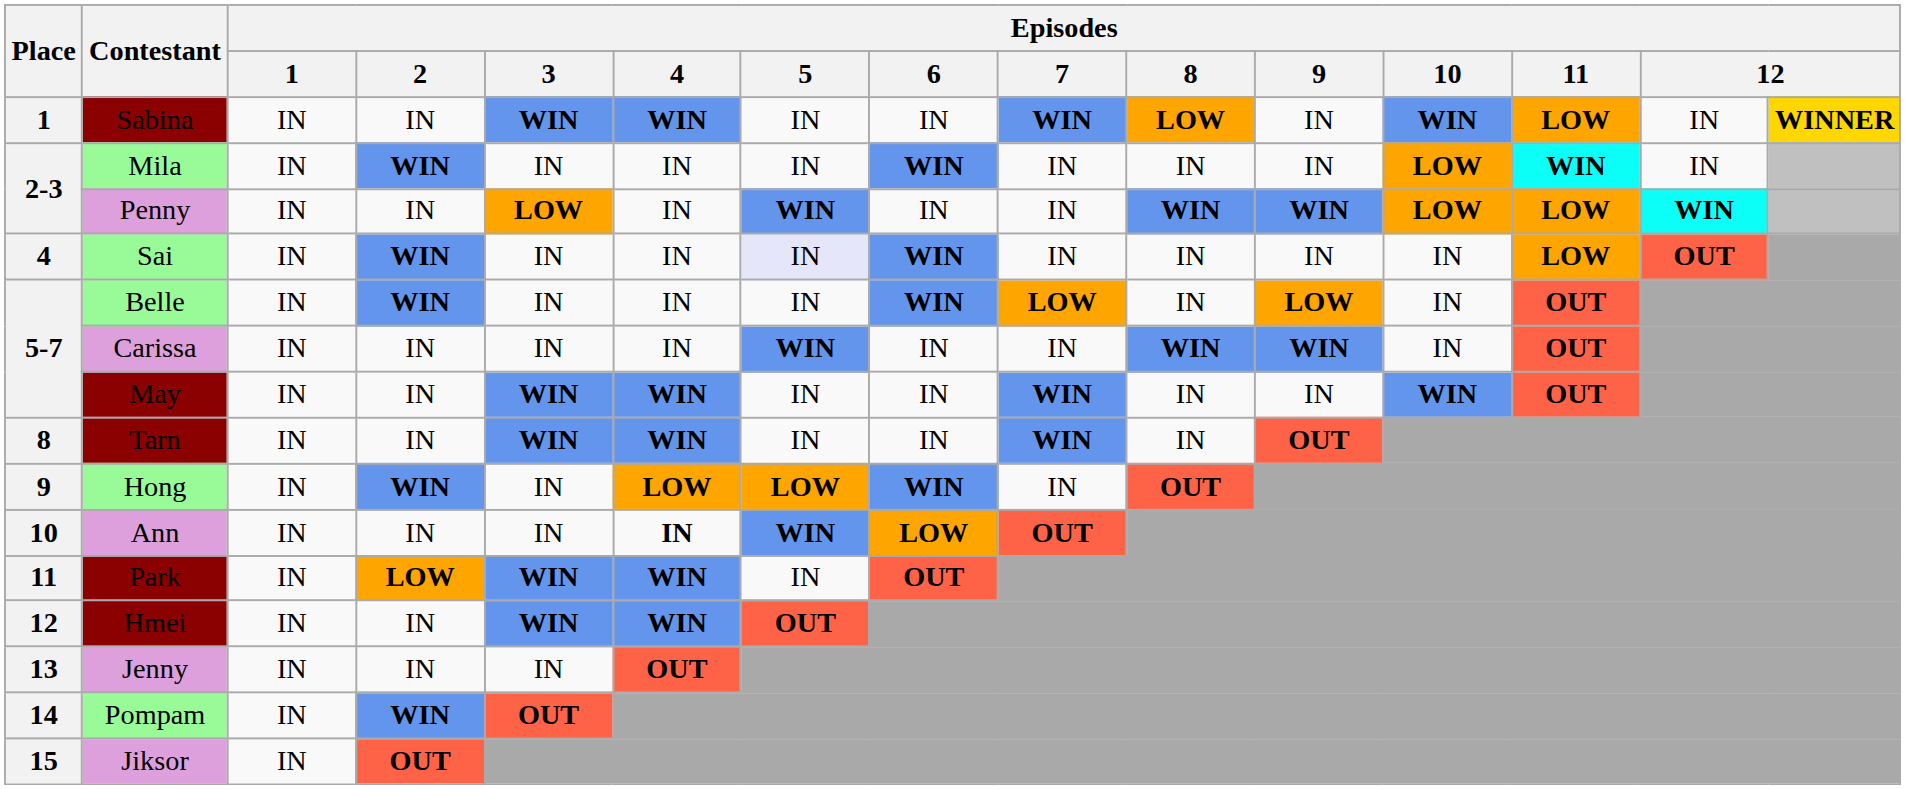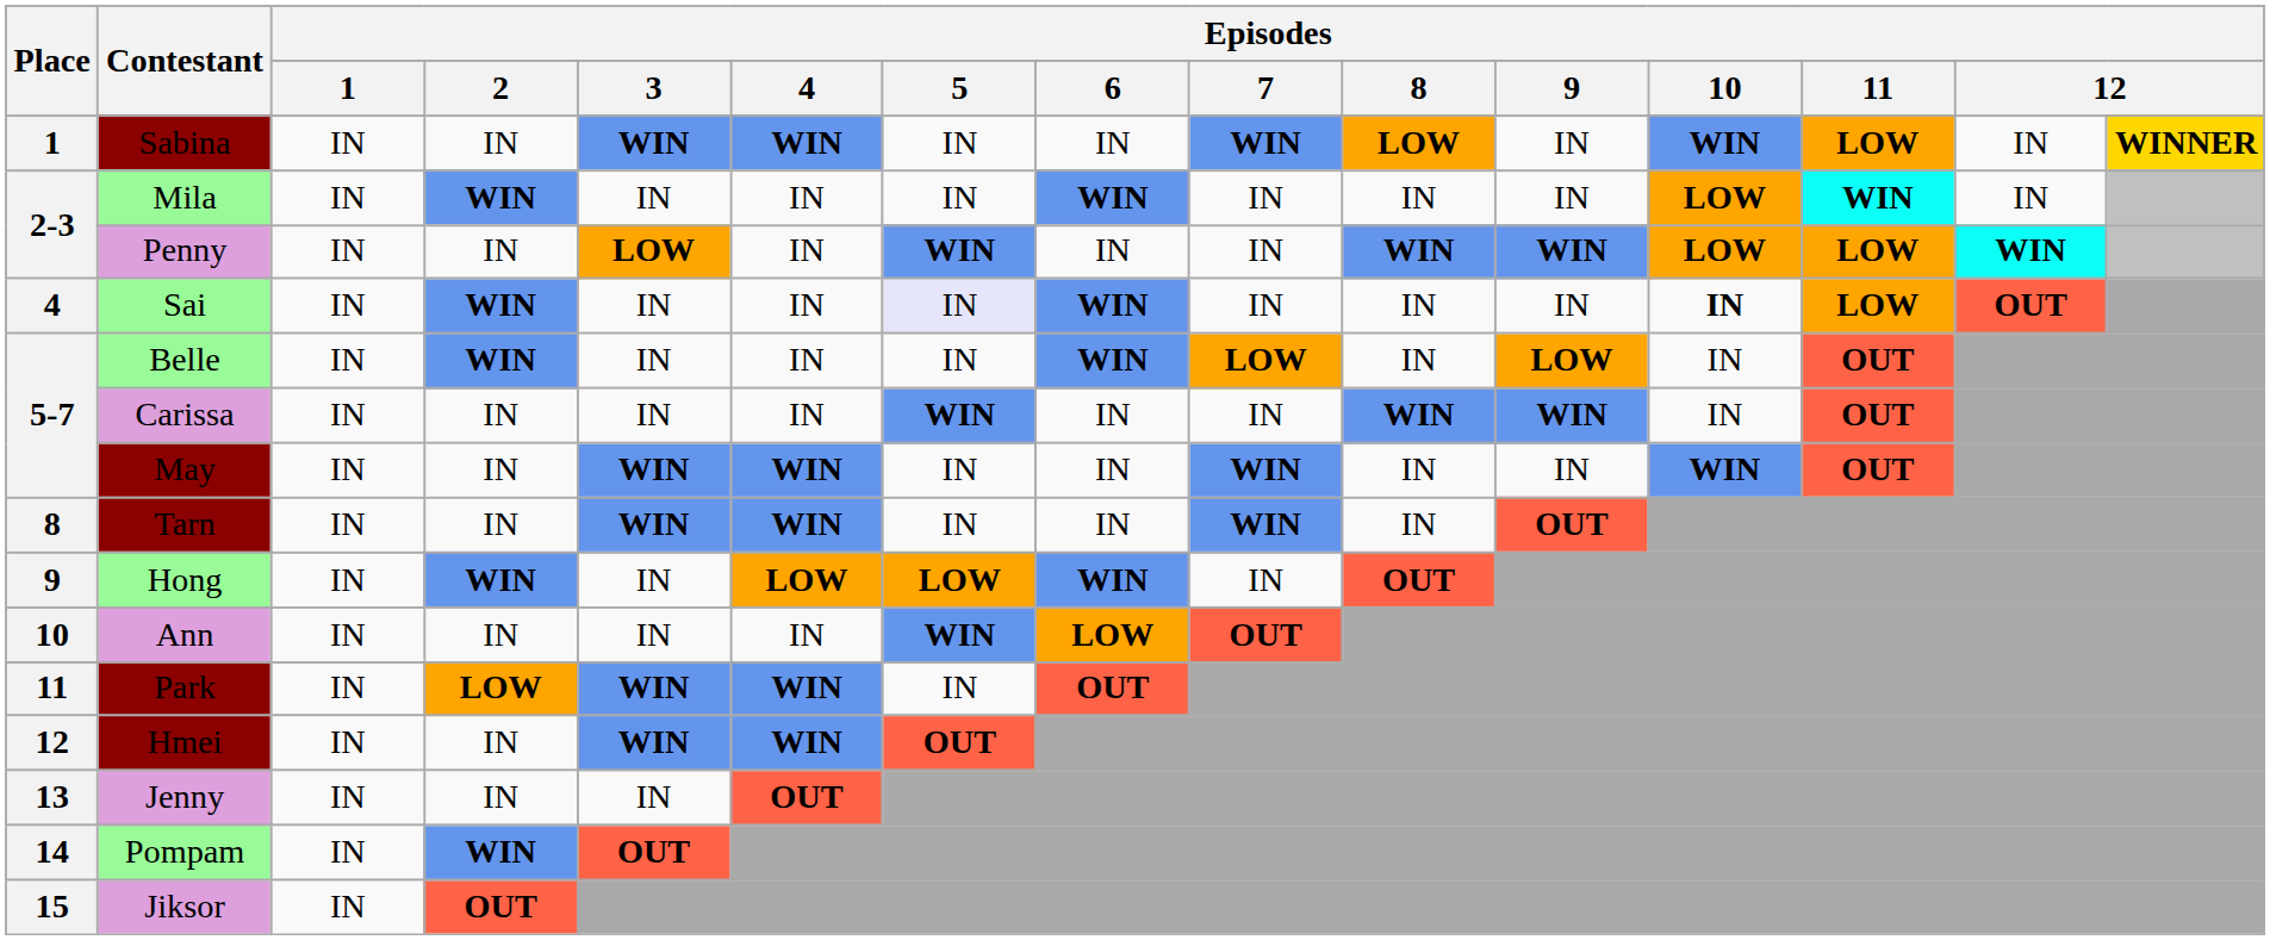Sai | Episodes / 10: normal -> bold
Ann | Episodes / 4: bold -> normal
